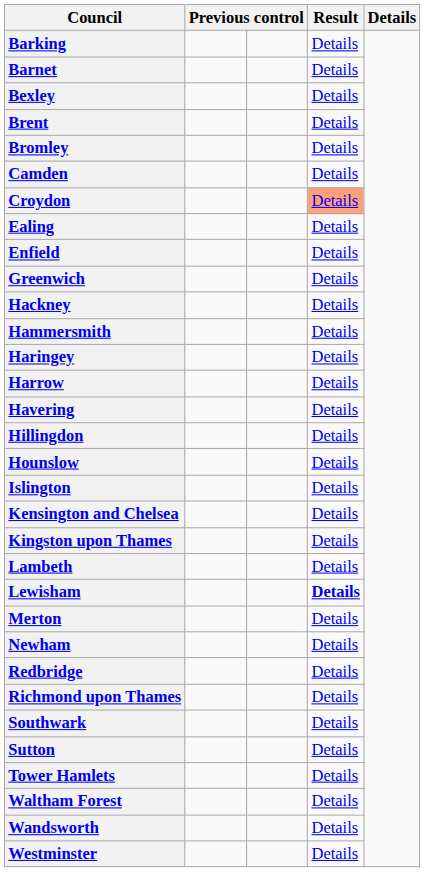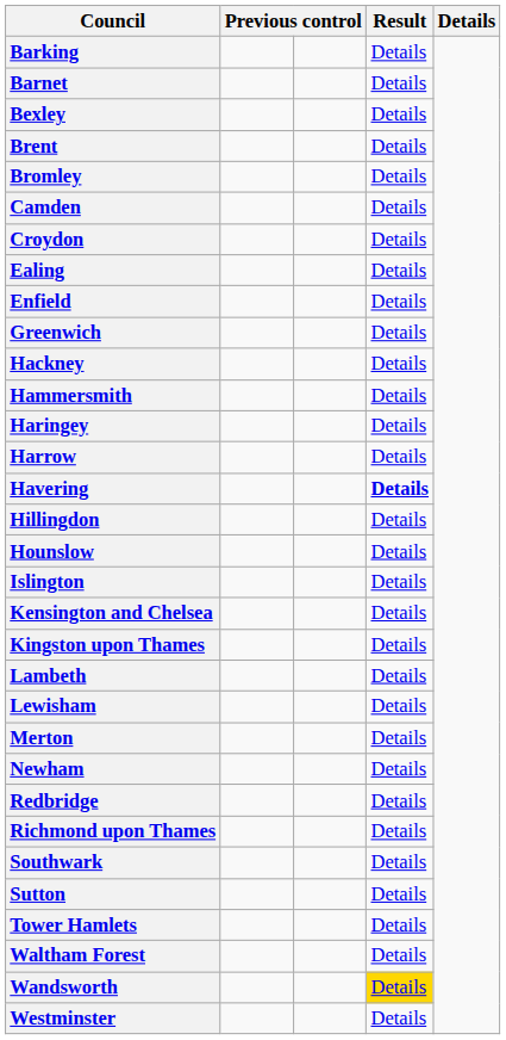Croydon | column 4: lightsalmon background -> no background
Havering | column 4: normal -> bold
Lewisham | column 4: bold -> normal
Wandsworth | column 4: no background -> gold background
